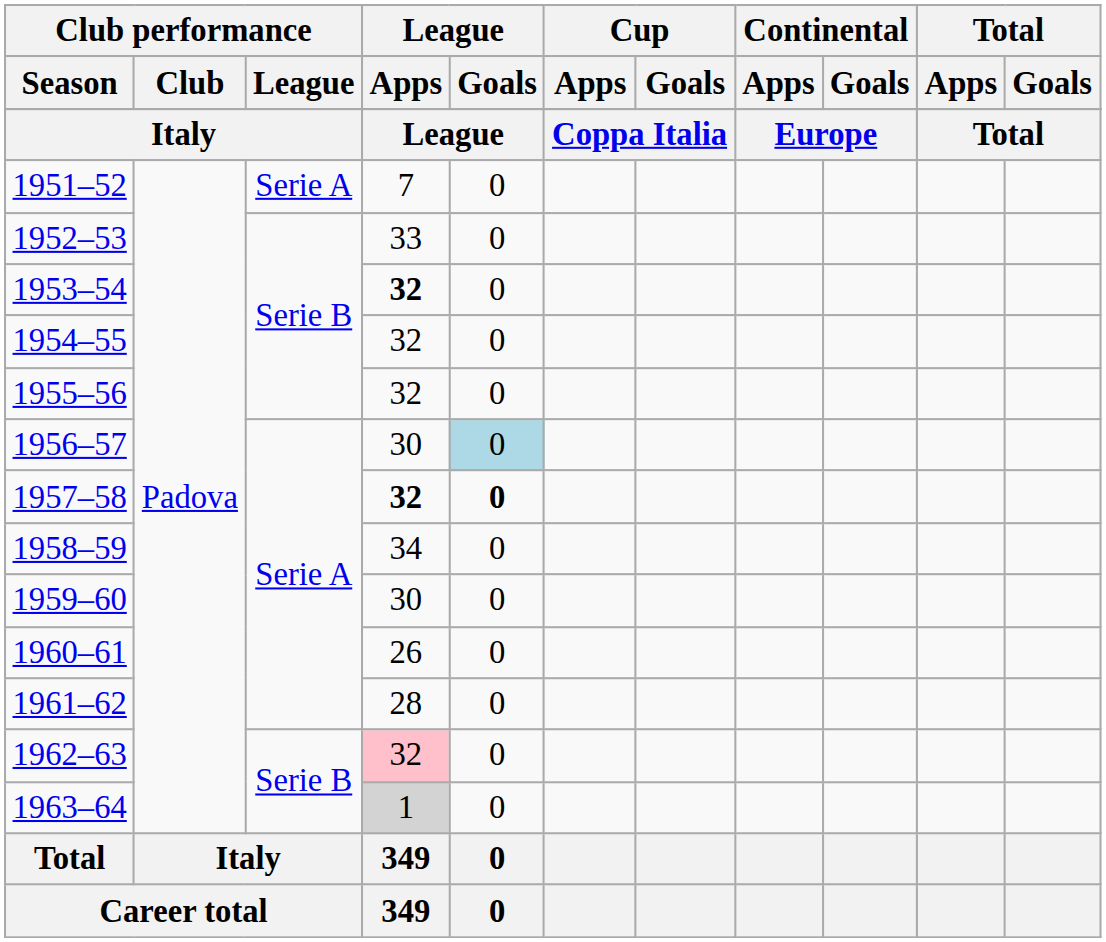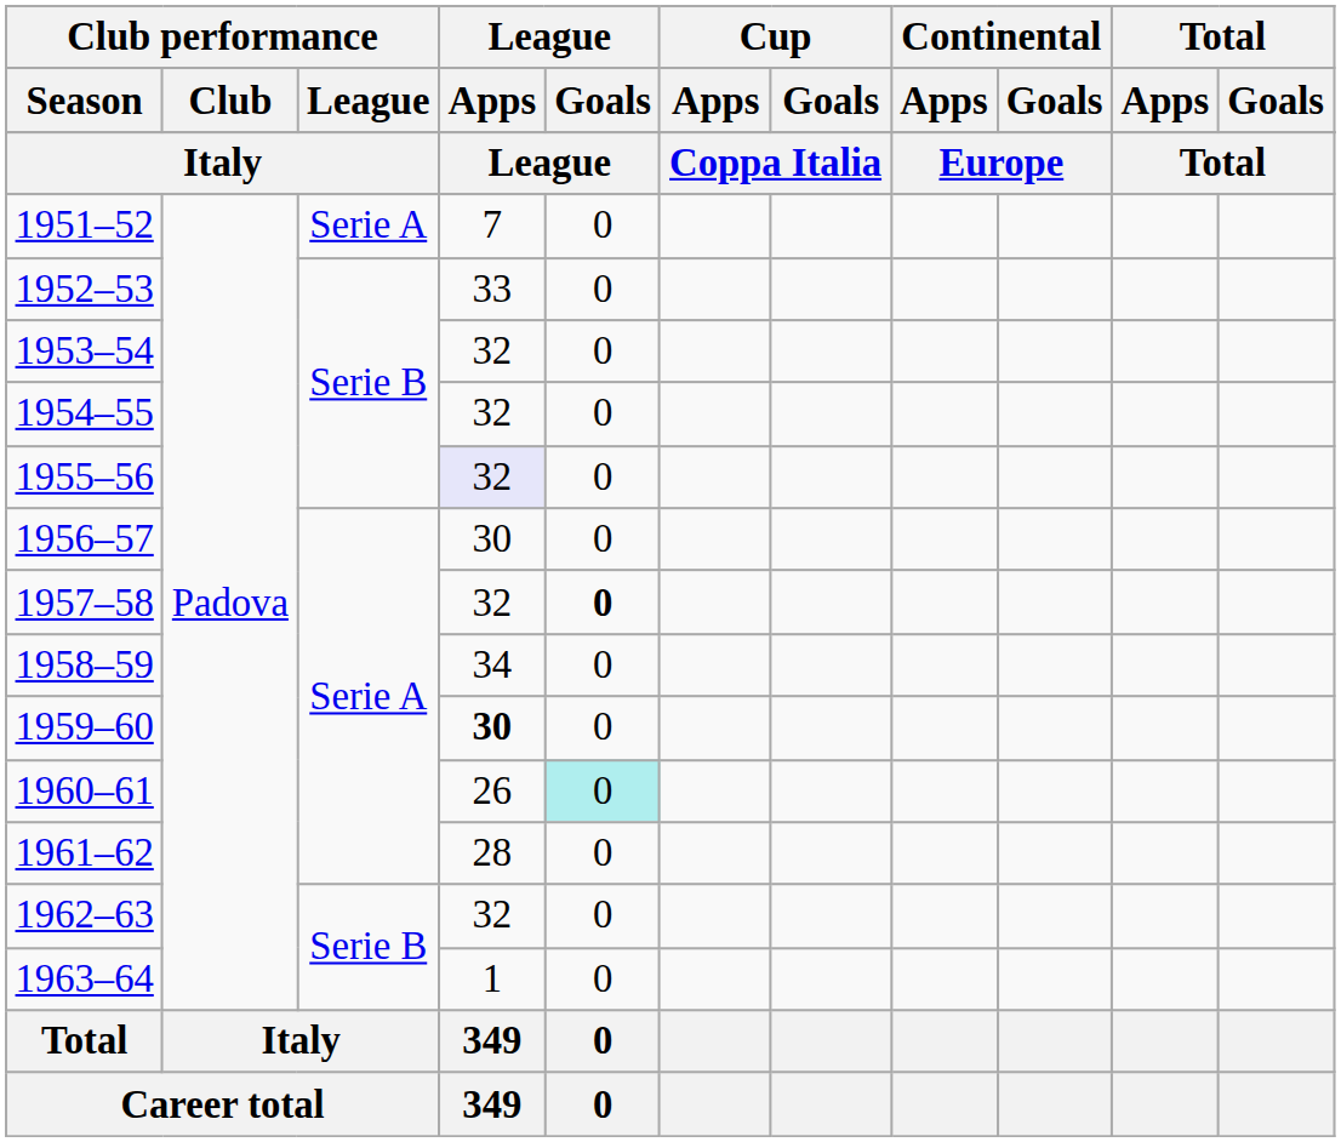1953–54 | League / Apps: bold -> normal
1955–56 | League / Apps: no background -> lavender background
1956–57 | League / Goals: lightblue background -> no background
1957–58 | League / Apps: bold -> normal
1959–60 | League / Apps: normal -> bold
1960–61 | League / Goals: no background -> paleturquoise background
1962–63 | League / Apps: pink background -> no background
1963–64 | League / Apps: lightgrey background -> no background
